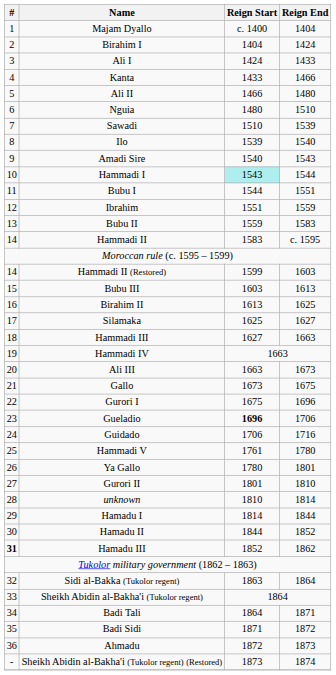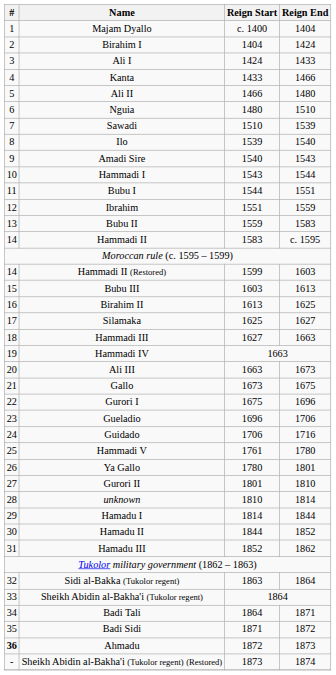Hammadi I | Reign Start: paleturquoise background -> no background
Gueladio | Reign Start: bold -> normal
Hamadu III | #: bold -> normal
Ahmadu | #: normal -> bold
